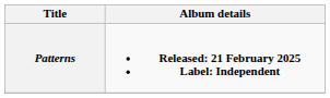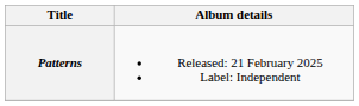Patterns | Album details: bold -> normal
